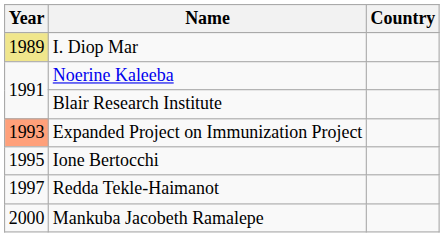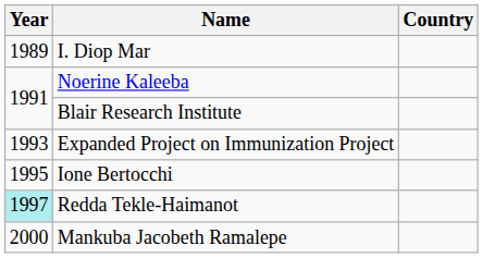I. Diop Mar | Year: khaki background -> no background
Expanded Project on Immunization Project | Year: lightsalmon background -> no background
Redda Tekle-Haimanot | Year: no background -> paleturquoise background
